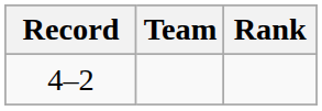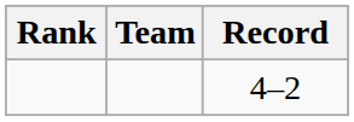columns swapped: Rank <-> Record
